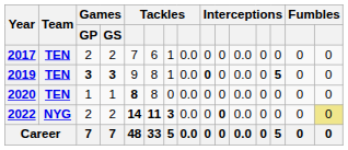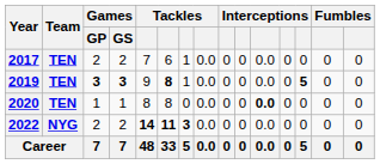2019 | column 6: normal -> bold
2019 | column 9: bold -> normal
2020 | column 5: bold -> normal
2020 | column 11: normal -> bold
2022 | column 10: bold -> normal
2022 | column 15: khaki background -> no background
